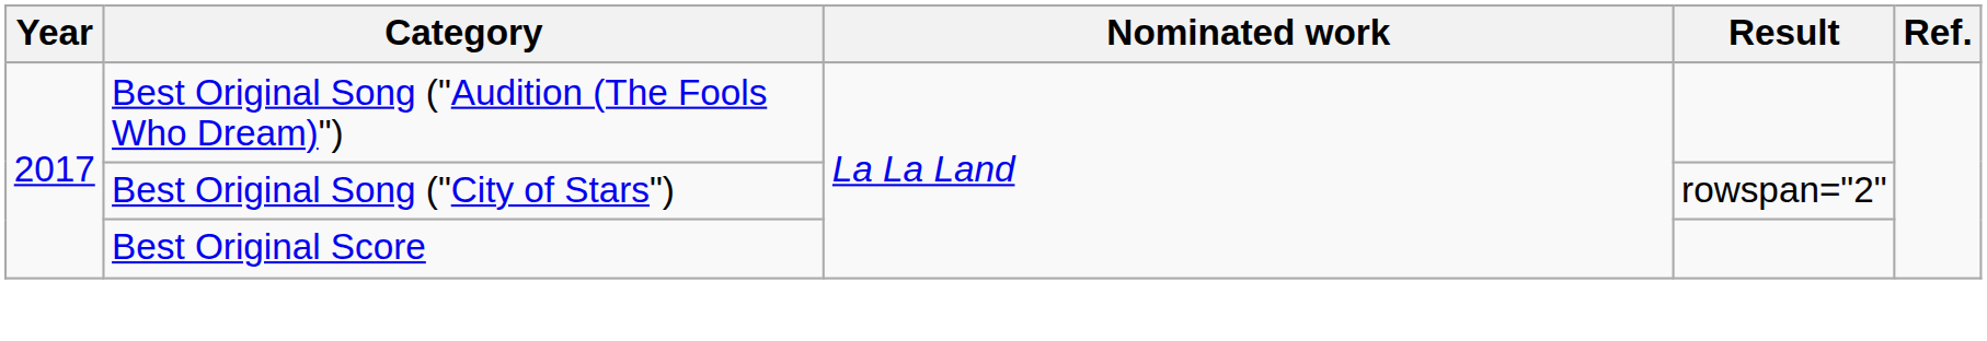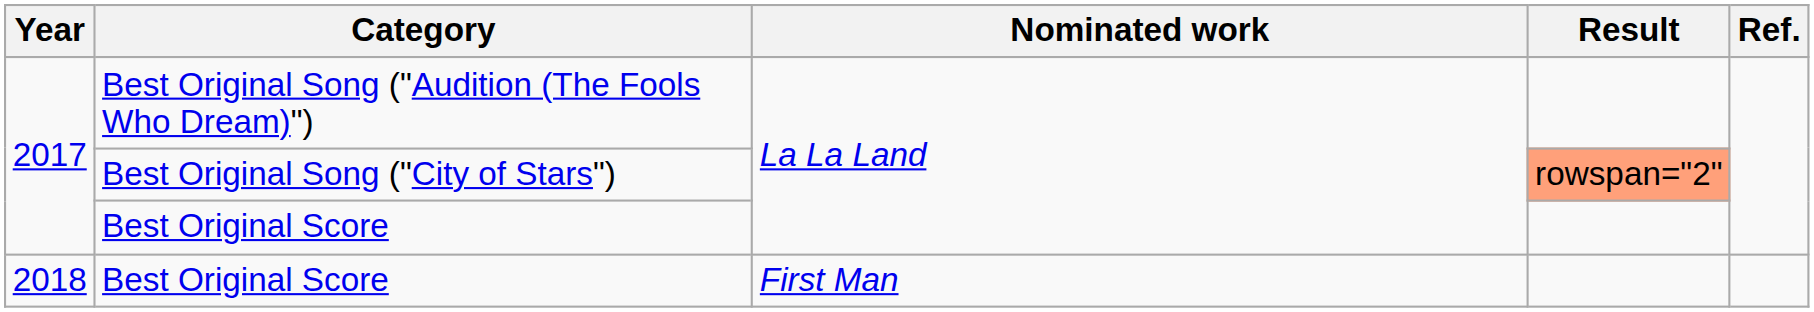Best Original Song ("City of Stars") | Result: no background -> lightsalmon background
+ row: 2018 | Best Original Score | First Man
